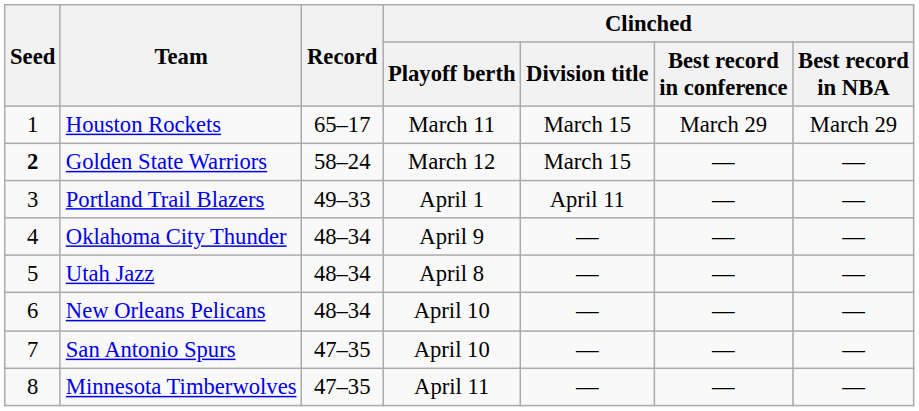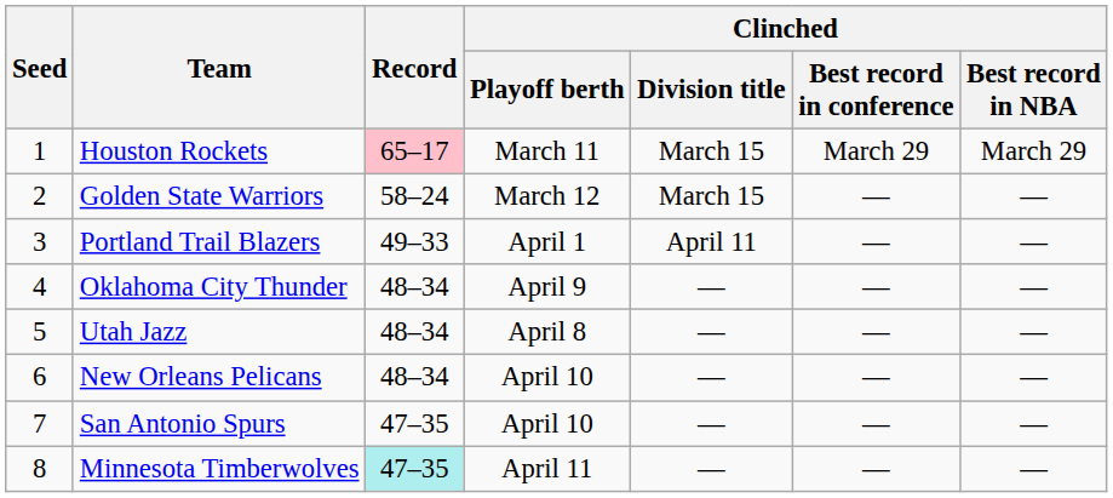Houston Rockets | Record: no background -> pink background
Golden State Warriors | Seed: bold -> normal
Minnesota Timberwolves | Record: no background -> paleturquoise background
